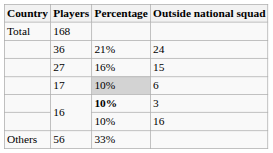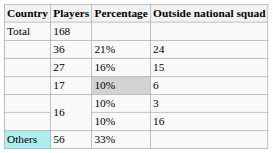16 / 3 | Percentage: bold -> normal
56 | Country: no background -> paleturquoise background
